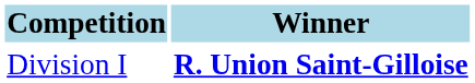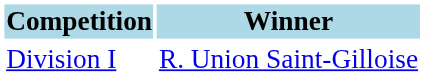Division I | Winner: bold -> normal
